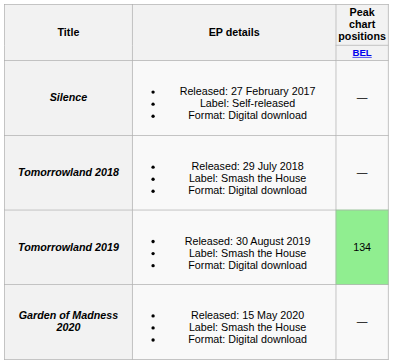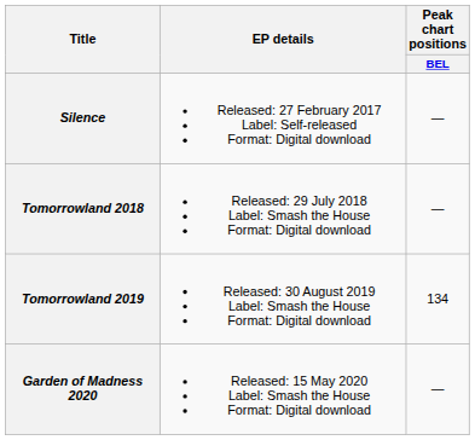Tomorrowland 2019 | Peak chart positions / BEL: lightgreen background -> no background
